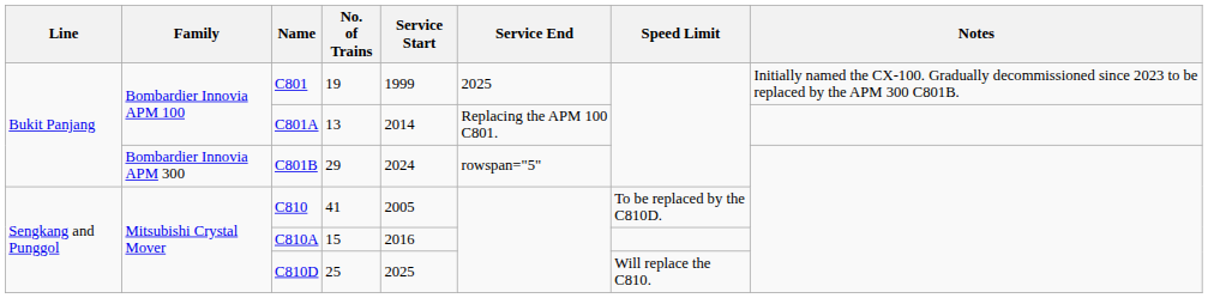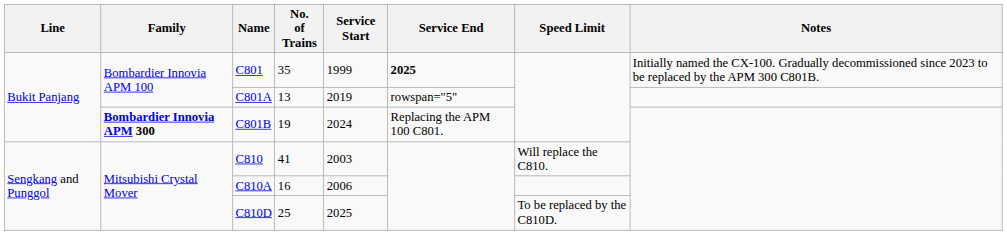C801 | No. of Trains: 19 -> 35
C801 | Service End: normal -> bold
C801A | Service Start: 2014 -> 2019
C801A | Service End: Replacing the APM 100 C801. -> rowspan="5"
C801B | Family: normal -> bold
C801B | No. of Trains: 29 -> 19
C801B | Service End: rowspan="5" -> Replacing the APM 100 C801.
C810 | Service Start: 2005 -> 2003
C810 | Speed Limit: To be replaced by the C810D. -> Will replace the C810.
C810A | No. of Trains: 15 -> 16
C810A | Service Start: 2016 -> 2006
C810D | Speed Limit: Will replace the C810. -> To be replaced by the C810D.
